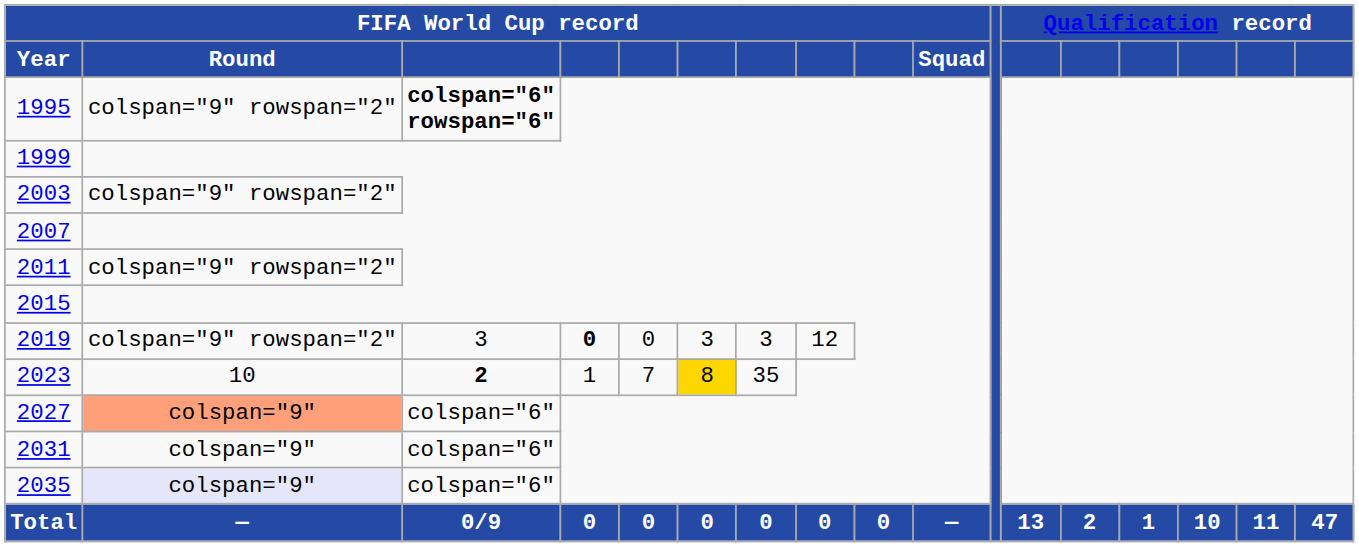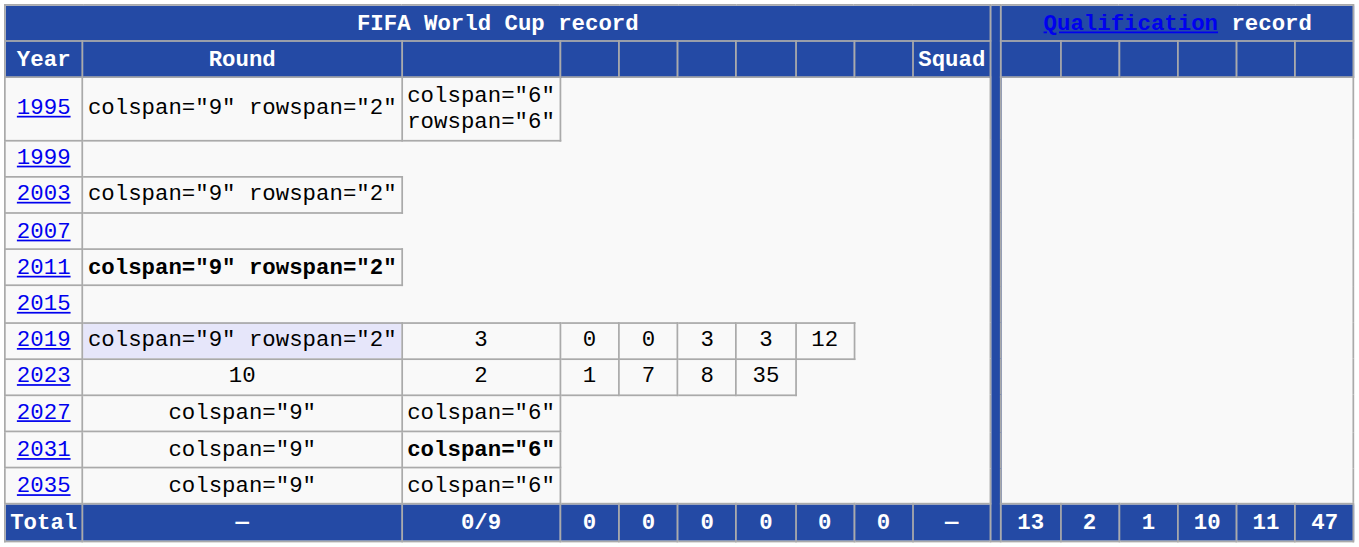1995 | column 3: bold -> normal
2011 | FIFA World Cup record / Round: normal -> bold
2019 | FIFA World Cup record / Round: no background -> lavender background
2019 | column 4: bold -> normal
2023 | column 3: bold -> normal
2023 | column 6: gold background -> no background
2027 | FIFA World Cup record / Round: lightsalmon background -> no background
2031 | column 3: normal -> bold
2035 | FIFA World Cup record / Round: lavender background -> no background
